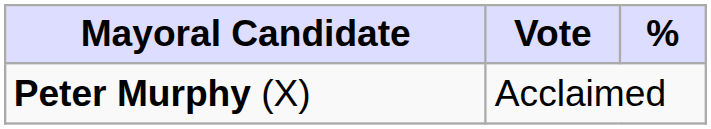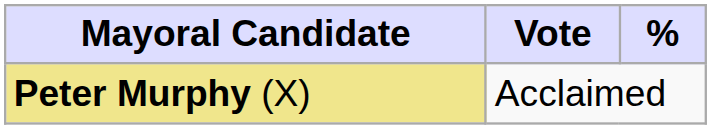Peter Murphy (X) | Mayoral Candidate: no background -> khaki background
